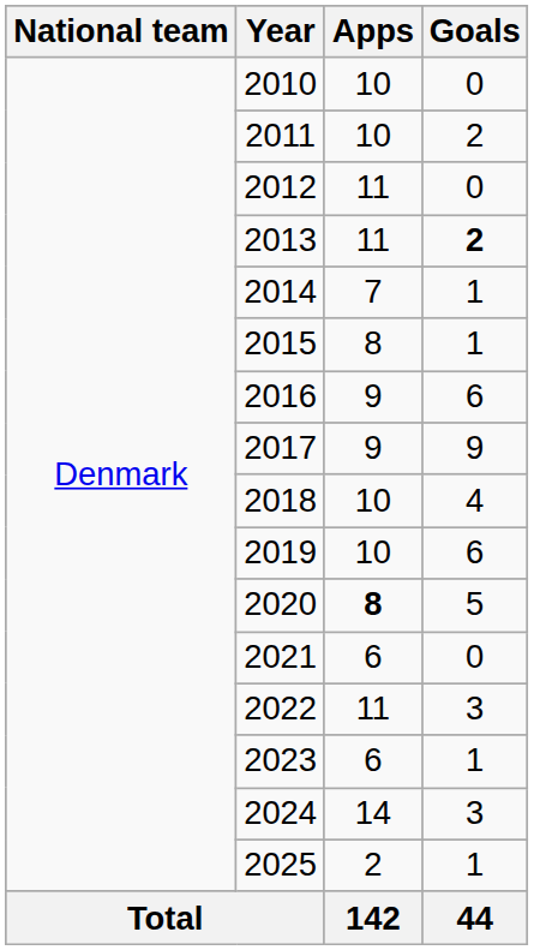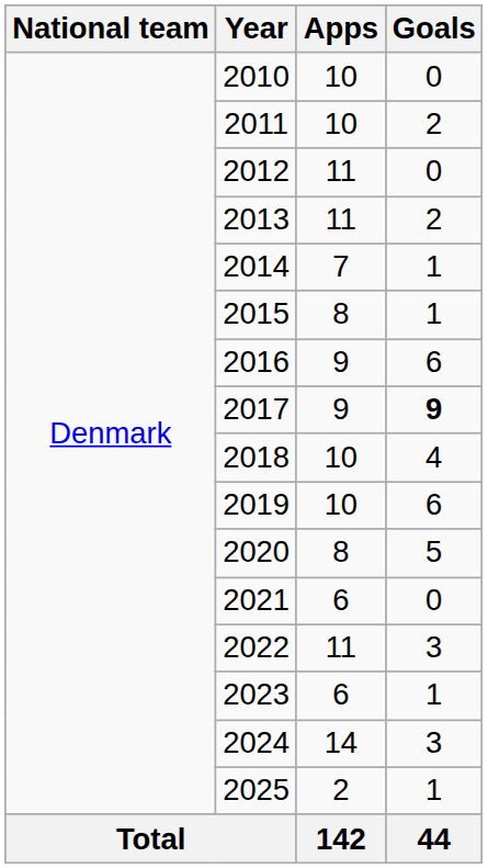2013 | Goals: bold -> normal
2017 | Goals: normal -> bold
2020 | Apps: bold -> normal
